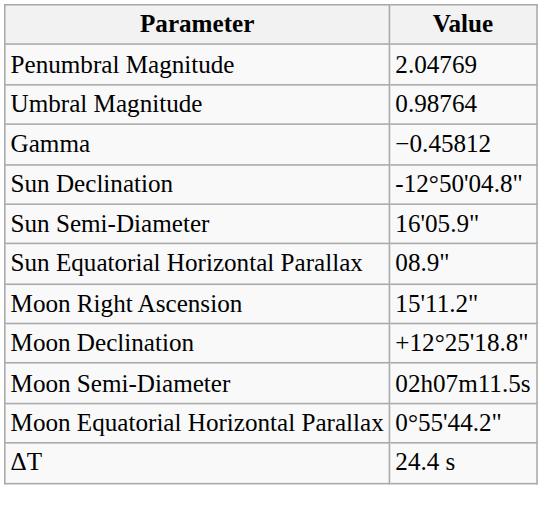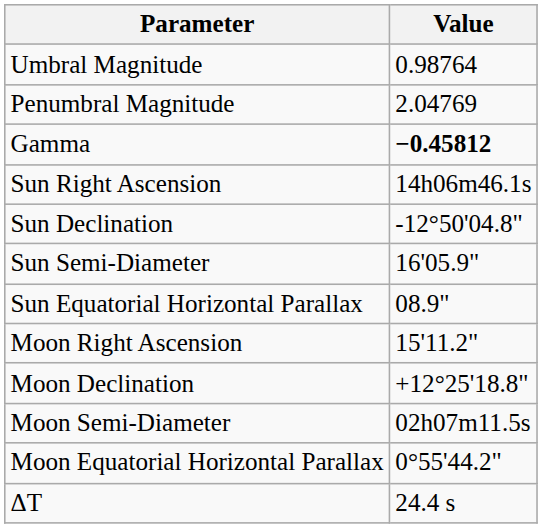rows swapped: Penumbral Magnitude <-> Umbral Magnitude
Gamma | Value: normal -> bold
+ row: Sun Right Ascension | 14h06m46.1s
